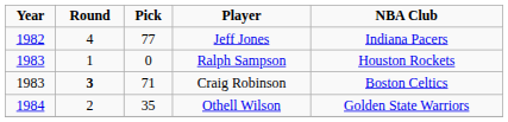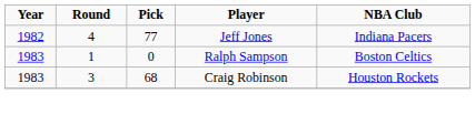Ralph Sampson | NBA Club: Houston Rockets -> Boston Celtics
Craig Robinson | Round: bold -> normal
Craig Robinson | Pick: 71 -> 68
Craig Robinson | NBA Club: Boston Celtics -> Houston Rockets
- row: 1984 | 2 | 35 | Othell Wilson | Golden State Warriors
